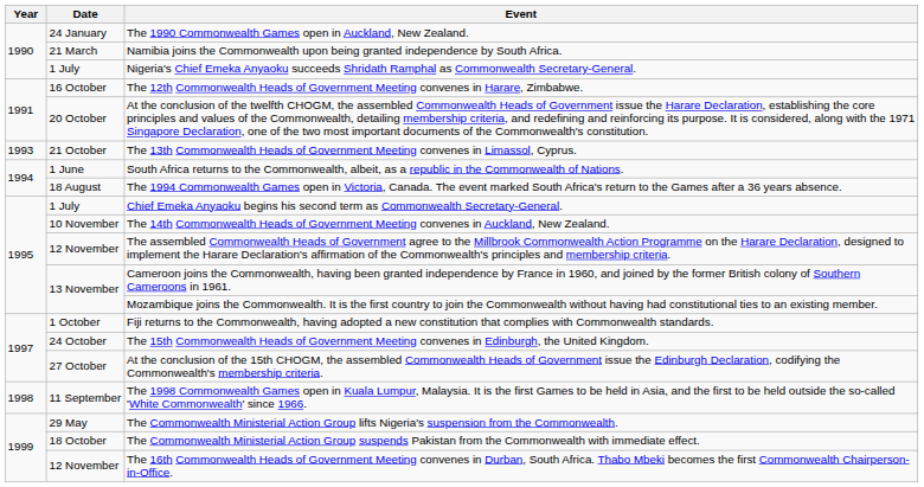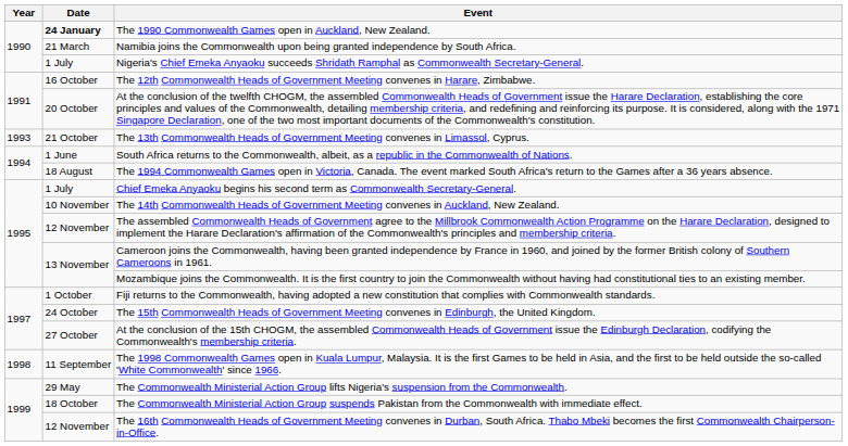The 1990 Commonwealth Games open in Auckland, New Zealand. | Date: normal -> bold
